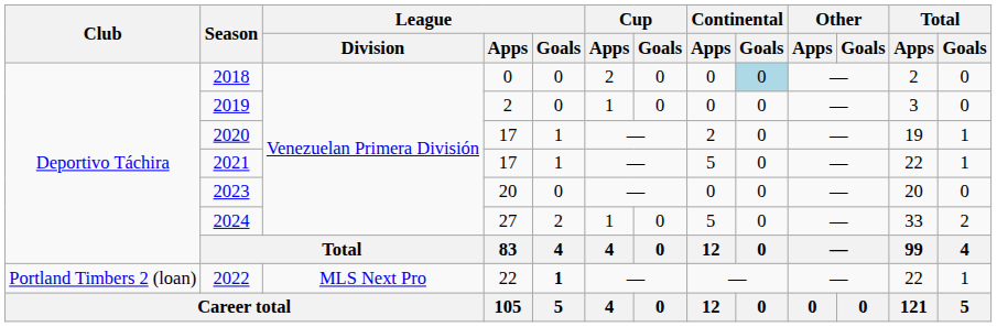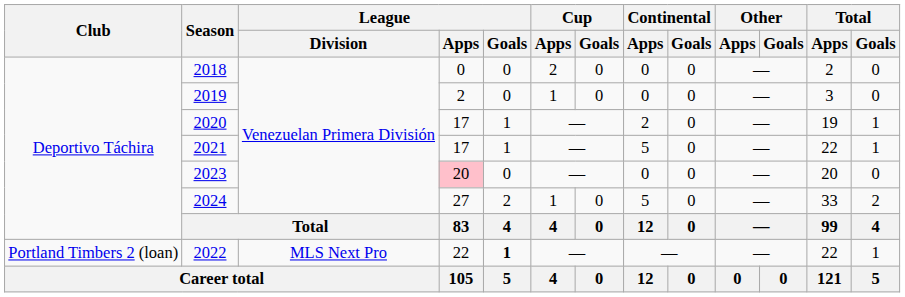2018 | Continental / Goals: lightblue background -> no background
2023 | League / Apps: no background -> pink background
